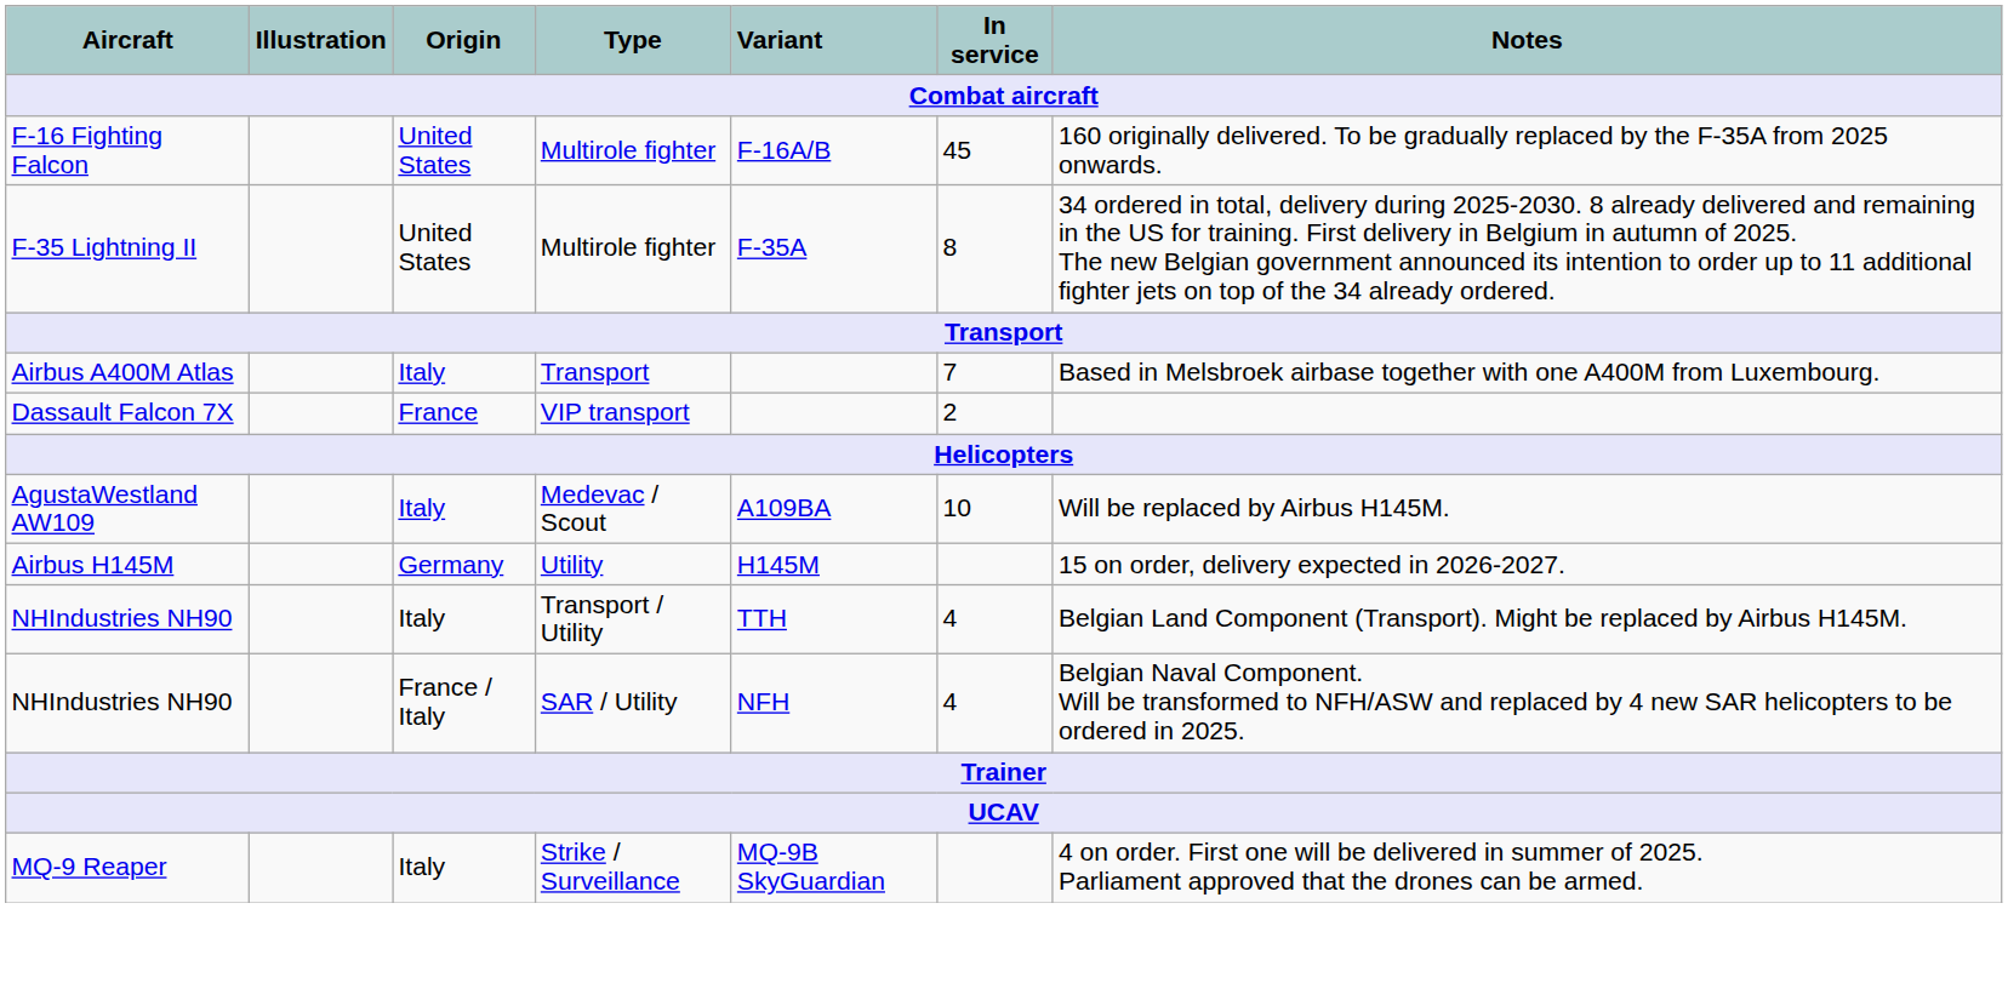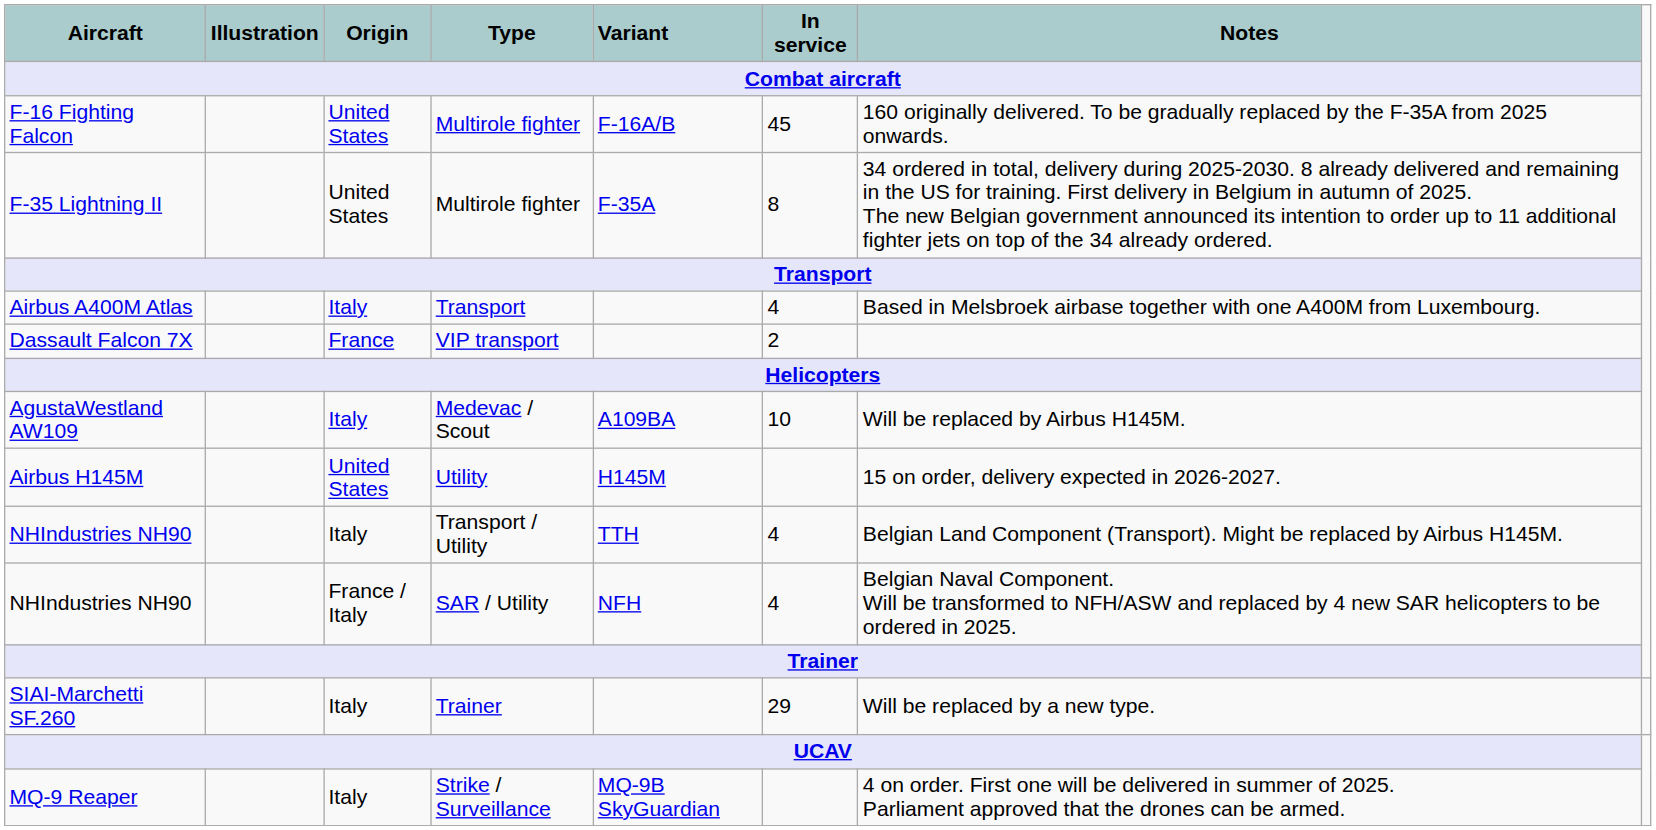Airbus A400M Atlas | In service / Combat aircraft: 7 -> 4
Airbus H145M | Origin / Combat aircraft: Germany -> United States
+ row: SIAI-Marchetti SF.260 | Italy | Trainer | 29 | Will be replaced by a new type.
